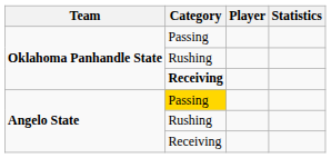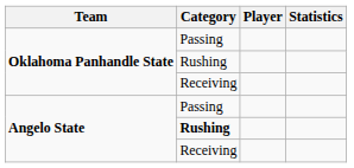Oklahoma Panhandle State / Receiving | Category: bold -> normal
Angelo State / Passing | Category: gold background -> no background
Angelo State / Rushing | Category: normal -> bold
